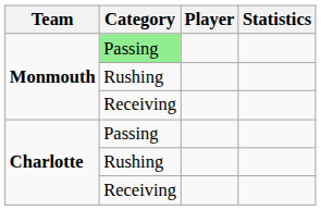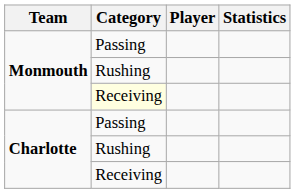Monmouth / Passing | Category: lightgreen background -> no background
Monmouth / Receiving | Category: no background -> lightyellow background
